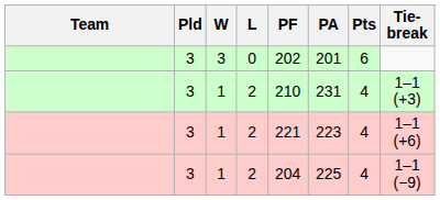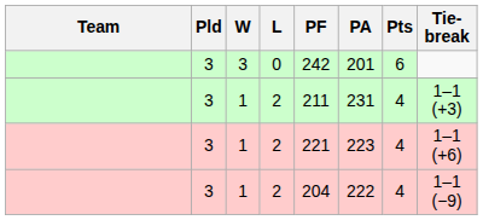row 2 | PF: 202 -> 242
row 3 | PF: 210 -> 211
row 5 | PA: 225 -> 222
